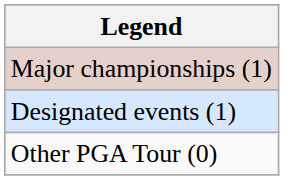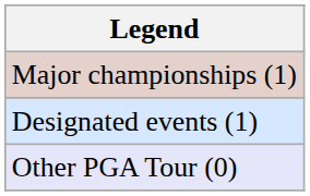row 4 | column 1: no background -> lavender background
